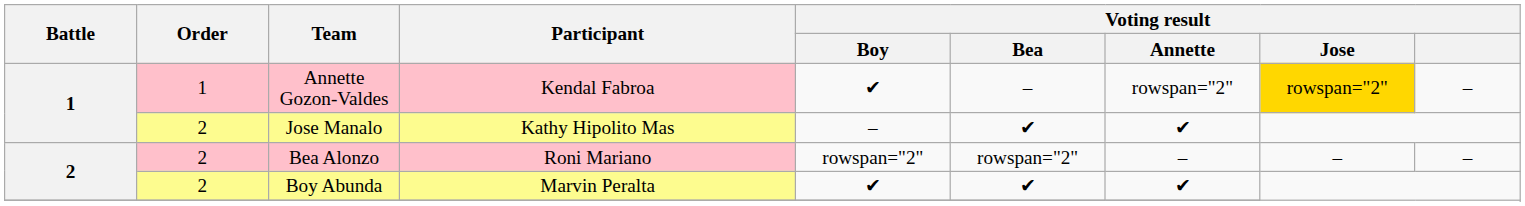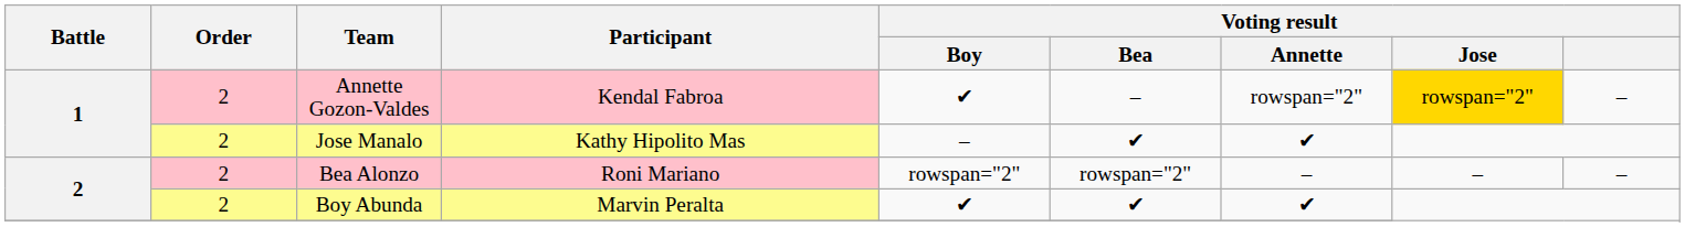Annette Gozon-Valdes | Order: 1 -> 2
